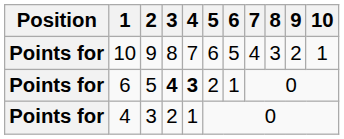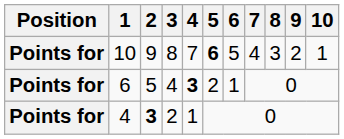row 2 | 5: normal -> bold
row 3 | 3: bold -> normal
row 4 | 2: normal -> bold
